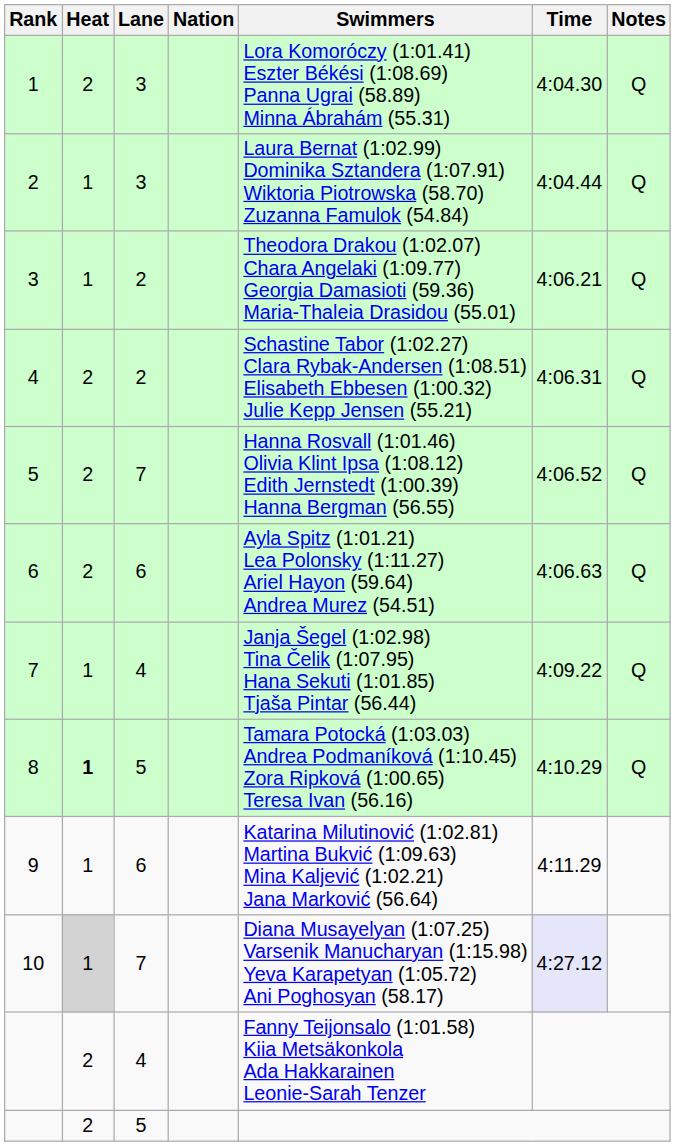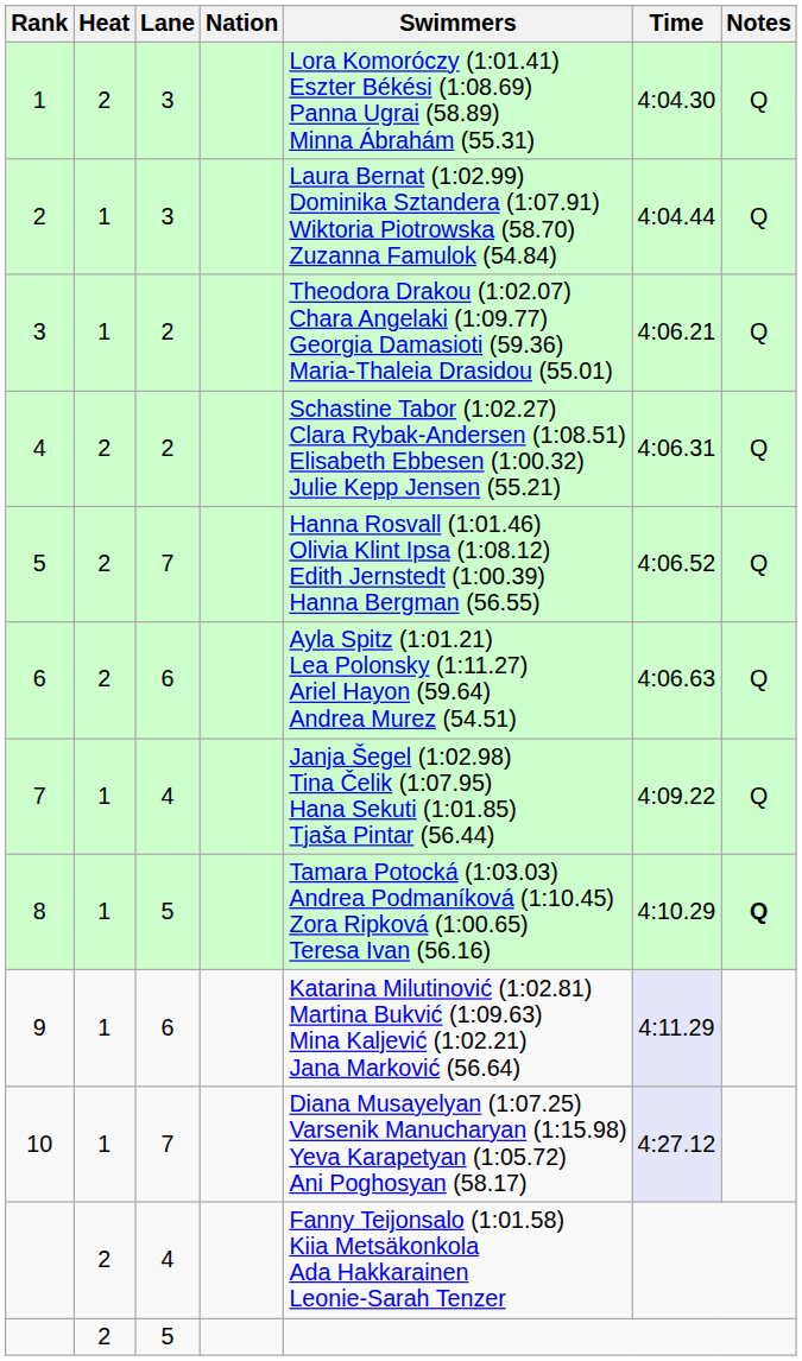8 | Heat: bold -> normal
8 | Notes: normal -> bold
9 | Time: no background -> lavender background
10 | Heat: lightgrey background -> no background
